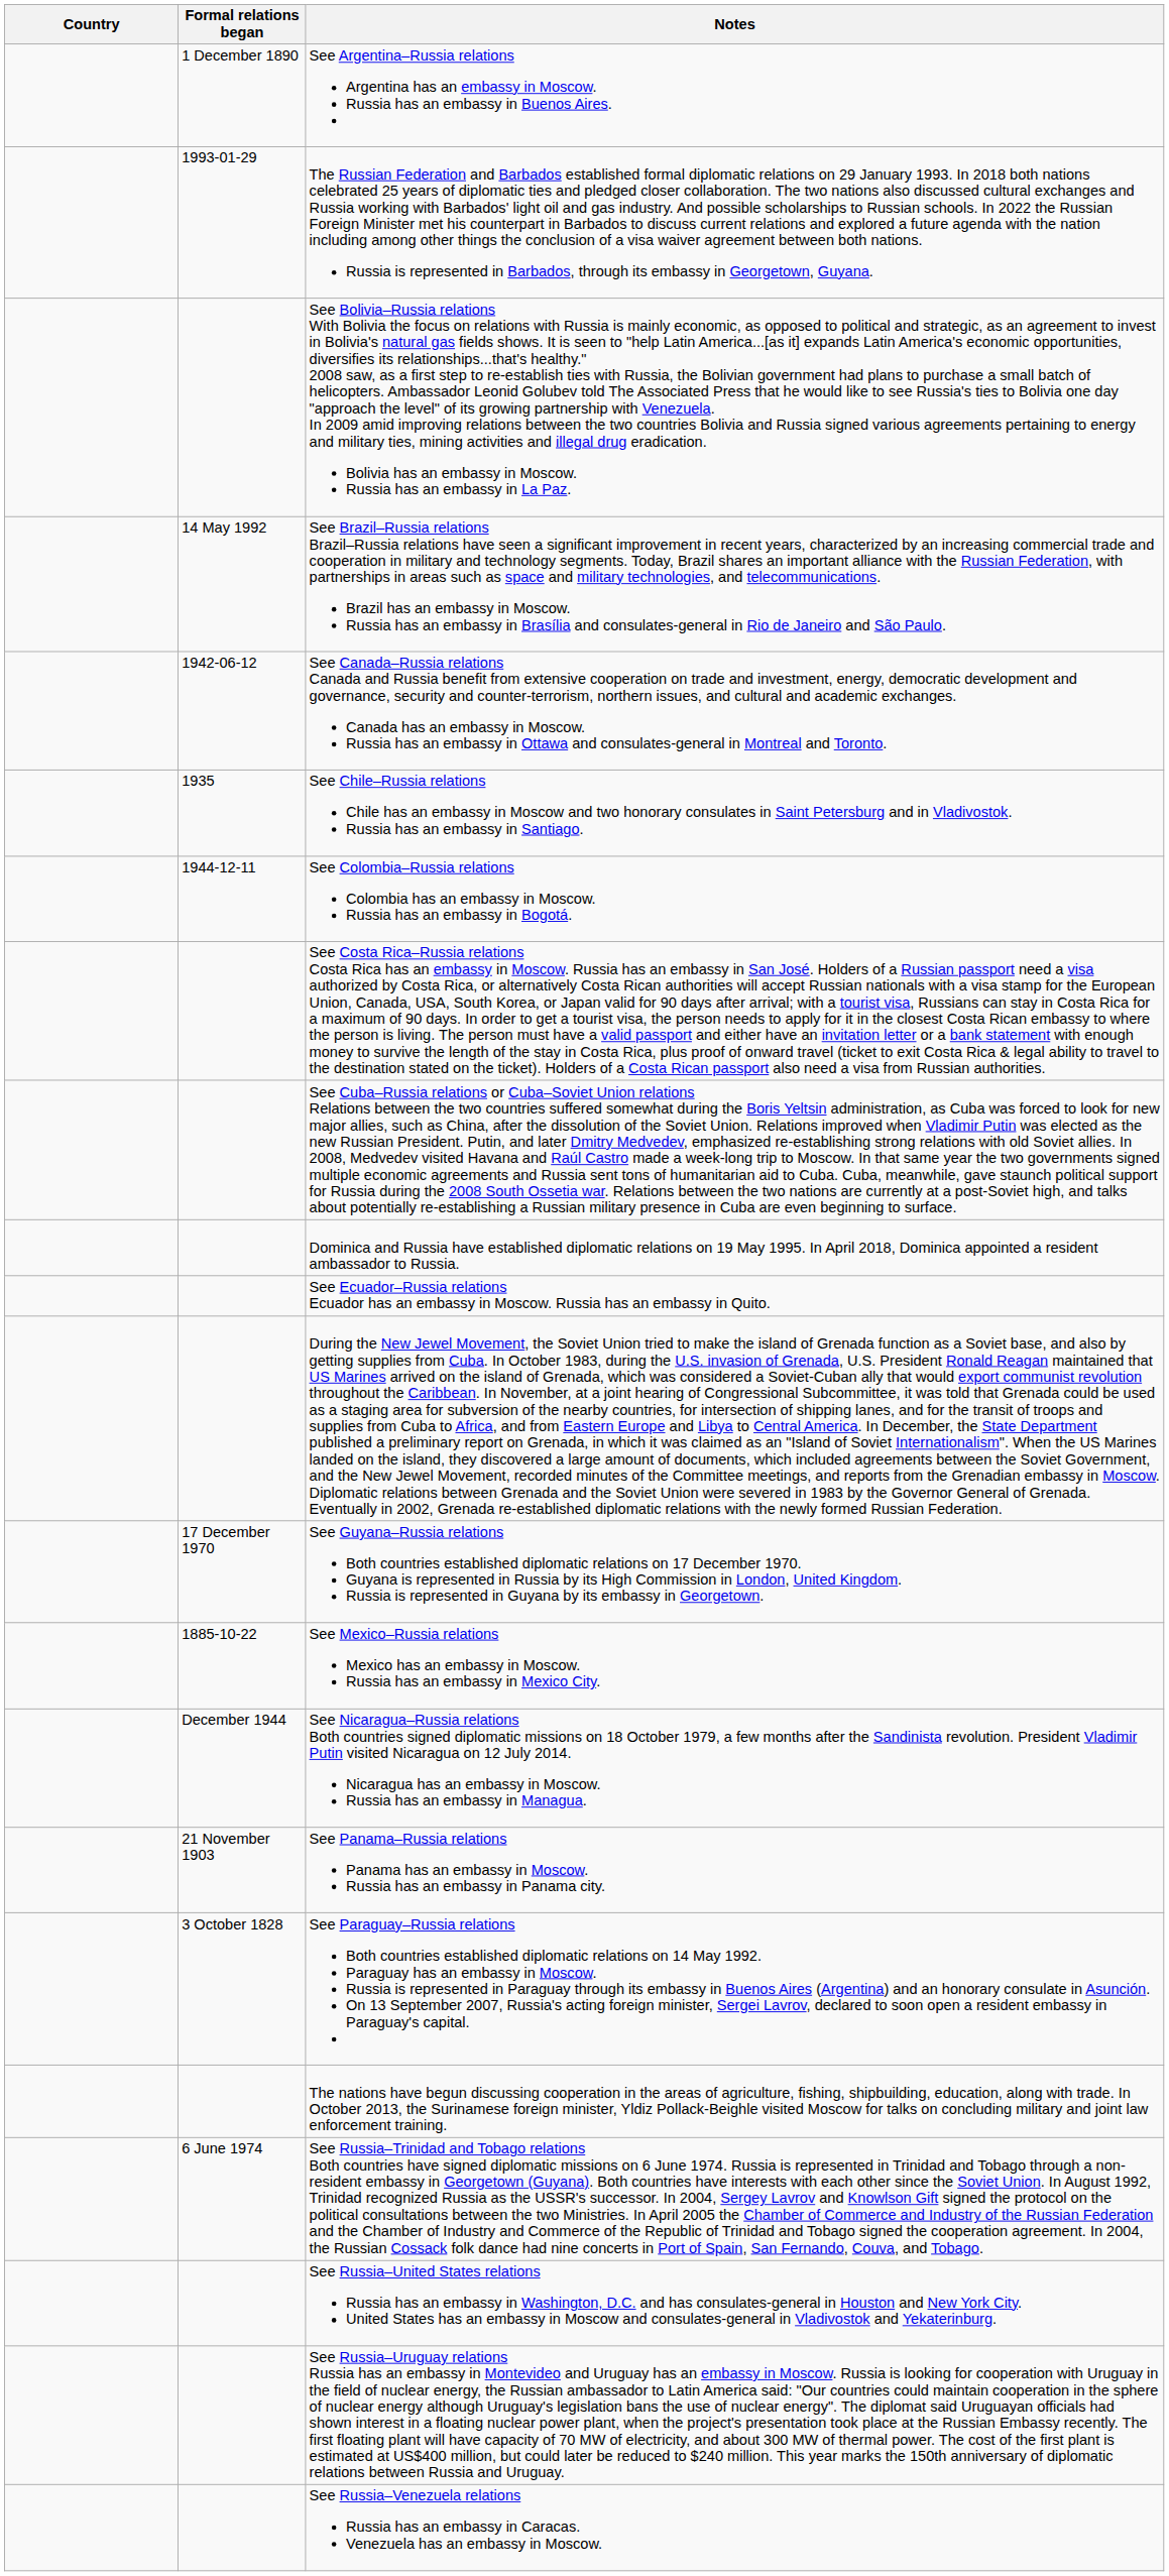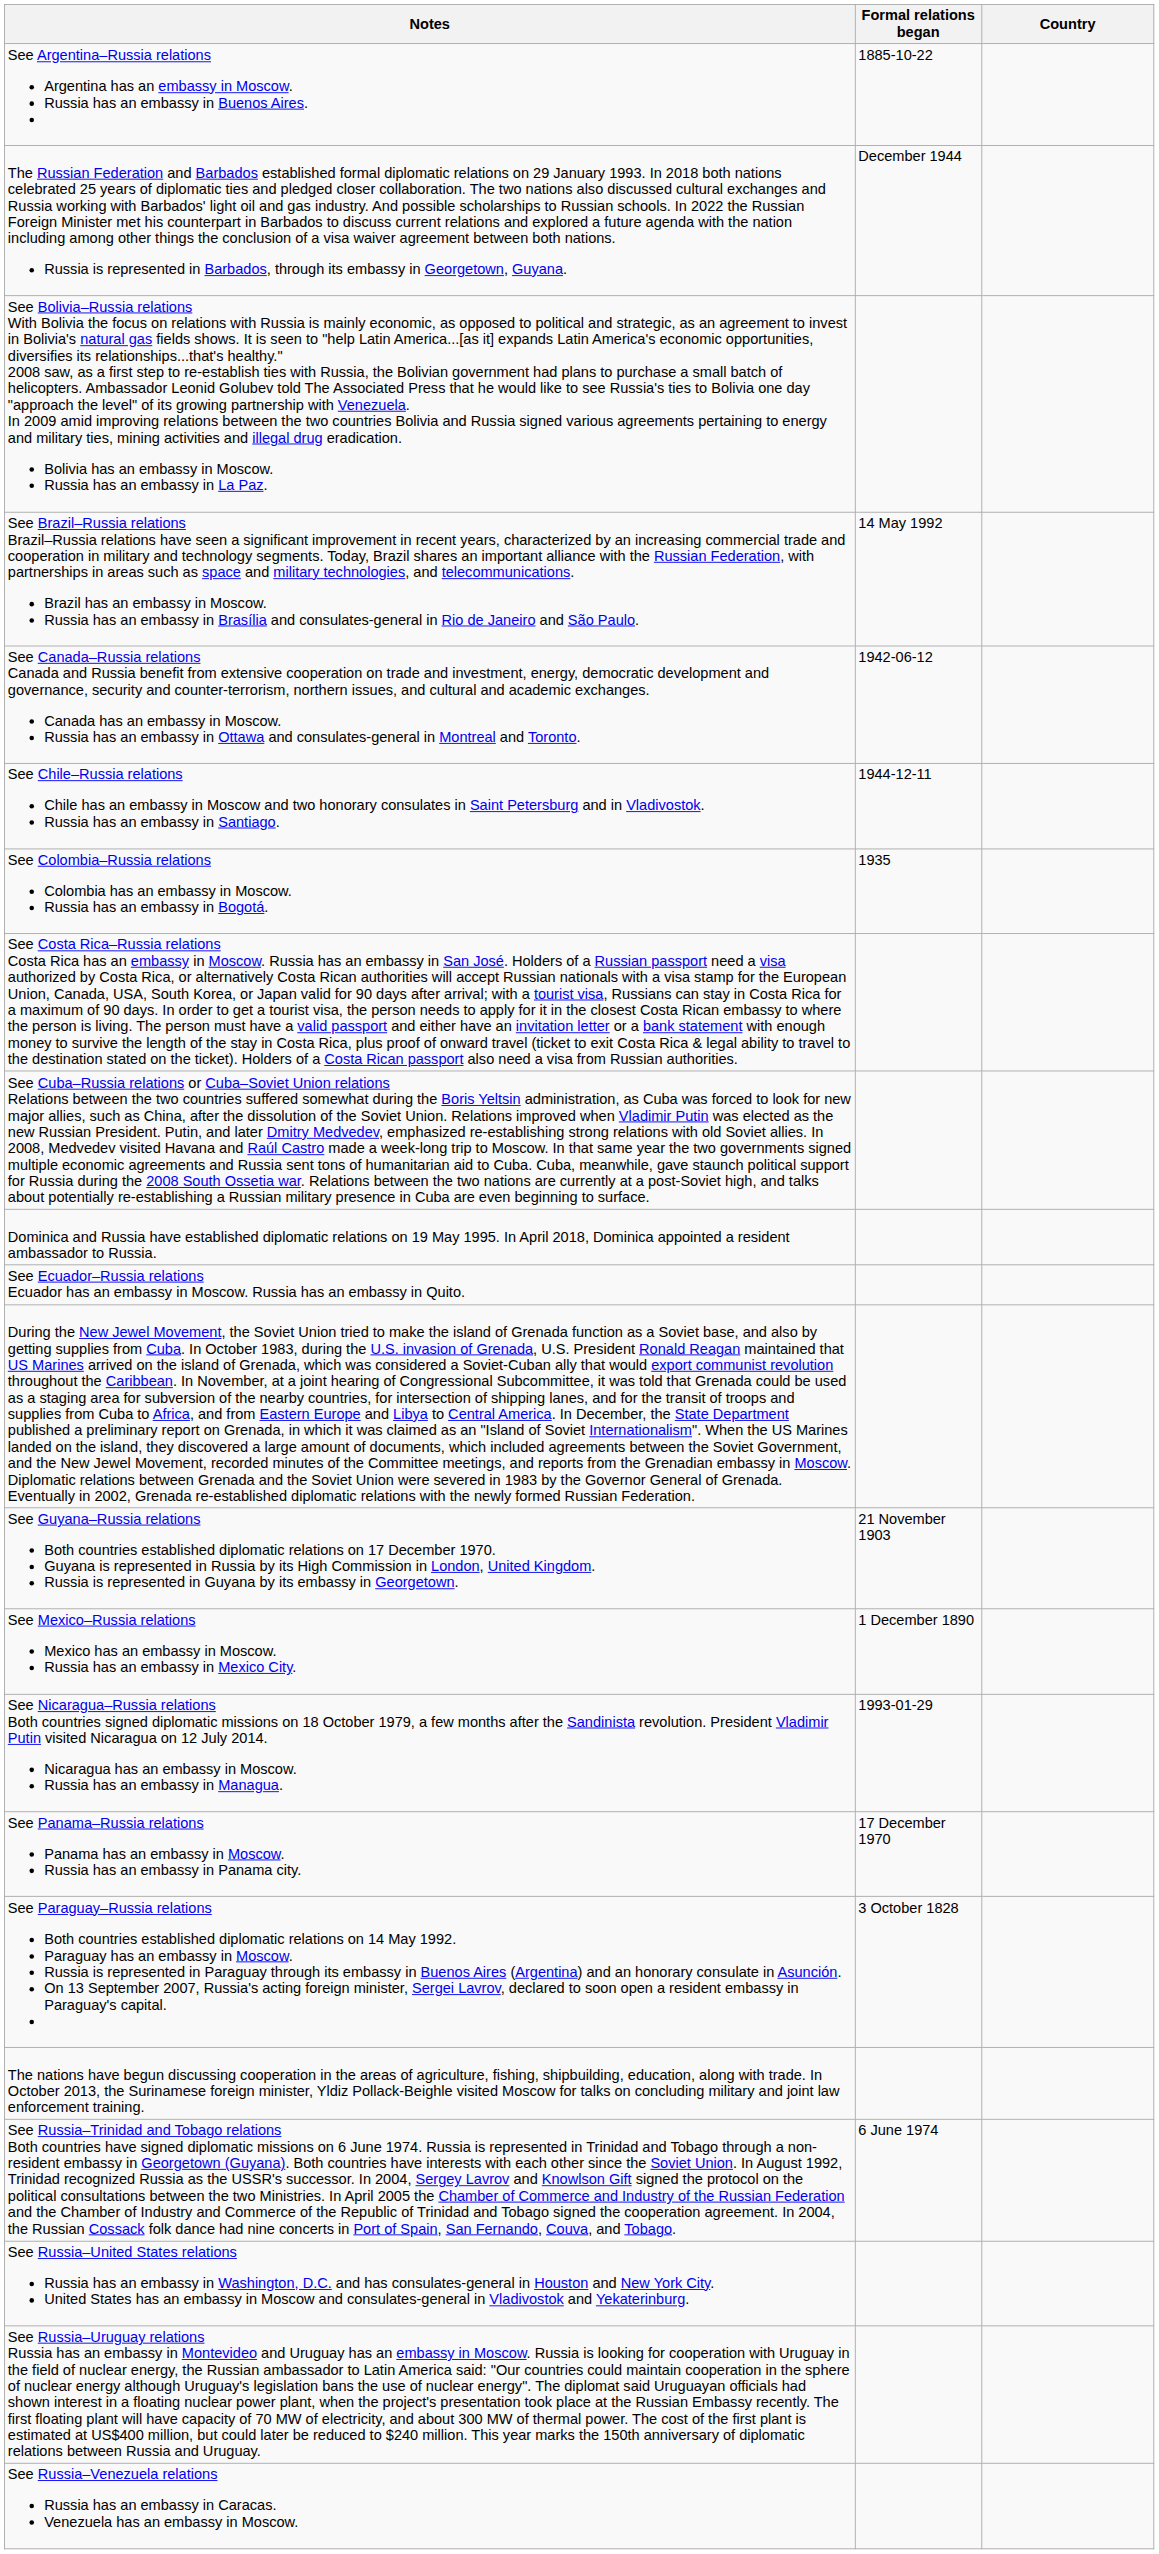columns swapped: Country <-> Notes
row 2 | Formal relations began: 1 December 1890 -> 1885-10-22
row 3 | Formal relations began: 1993-01-29 -> December 1944
row 7 | Formal relations began: 1935 -> 1944-12-11
row 8 | Formal relations began: 1944-12-11 -> 1935
row 14 | Formal relations began: 17 December 1970 -> 21 November 1903
row 15 | Formal relations began: 1885-10-22 -> 1 December 1890
row 16 | Formal relations began: December 1944 -> 1993-01-29
row 17 | Formal relations began: 21 November 1903 -> 17 December 1970
